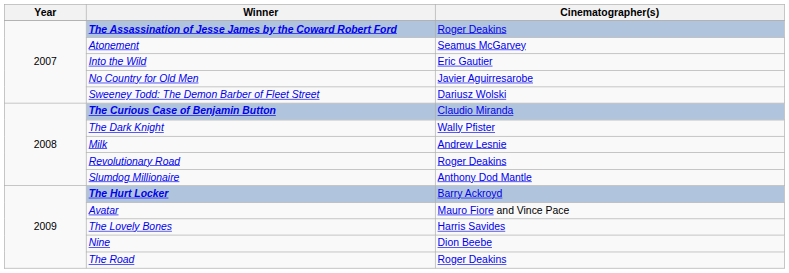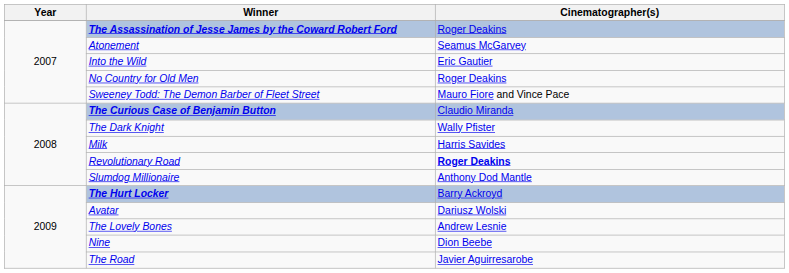No Country for Old Men | Cinematographer(s): Javier Aguirresarobe -> Roger Deakins
Sweeney Todd: The Demon Barber of Fleet Street | Cinematographer(s): Dariusz Wolski -> Mauro Fiore and Vince Pace
Milk | Cinematographer(s): Andrew Lesnie -> Harris Savides
Revolutionary Road | Cinematographer(s): normal -> bold
Avatar | Cinematographer(s): Mauro Fiore and Vince Pace -> Dariusz Wolski
The Lovely Bones | Cinematographer(s): Harris Savides -> Andrew Lesnie
The Road | Cinematographer(s): Roger Deakins -> Javier Aguirresarobe
